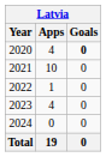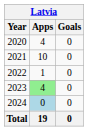2020 | Goals: bold -> normal
2023 | Apps: no background -> lightgreen background
2024 | Apps: no background -> lightblue background
